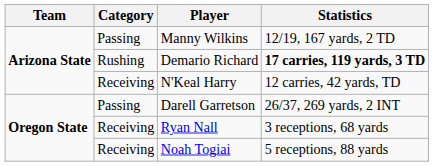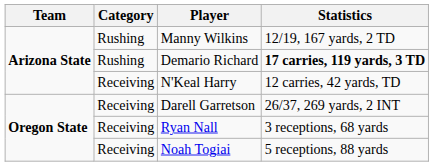Manny Wilkins | Category: Passing -> Rushing
Darell Garretson | Category: Passing -> Receiving
